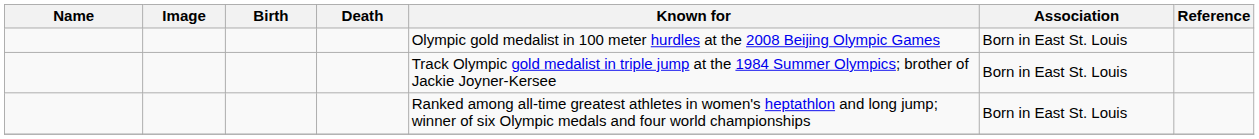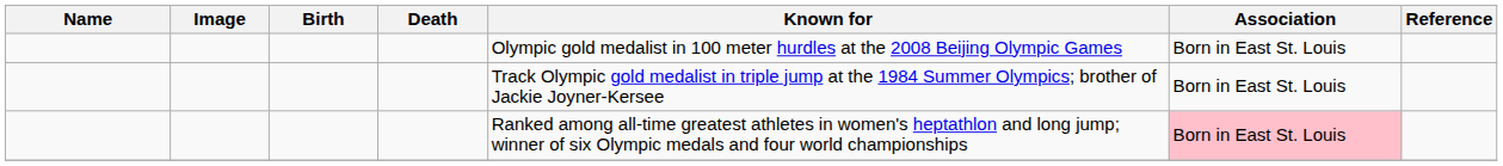row 4 | Association: no background -> pink background
